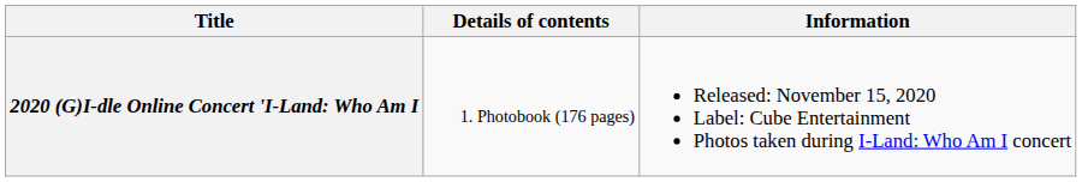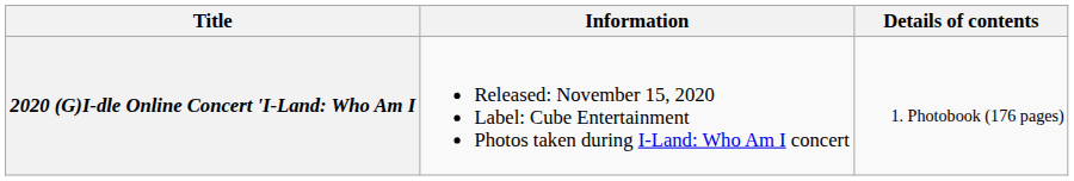columns swapped: Information <-> Details of contents
